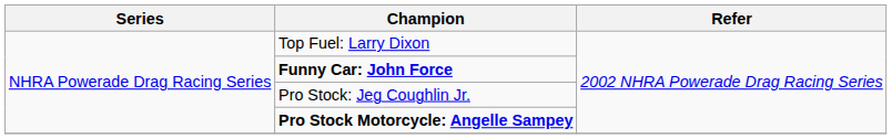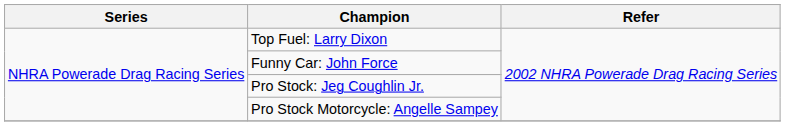Funny Car: John Force | Champion: bold -> normal
Pro Stock Motorcycle: Angelle Sampey | Champion: bold -> normal
